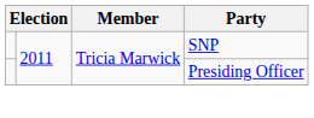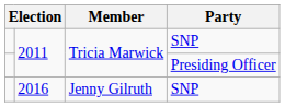+ row: 2016 | Jenny Gilruth | SNP
